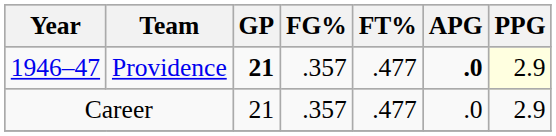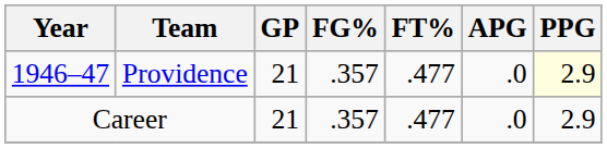1946–47 | GP: bold -> normal
1946–47 | APG: bold -> normal
